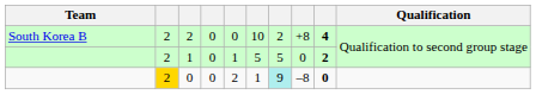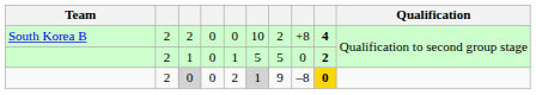row 4 | column 2: gold background -> no background
row 4 | column 3: no background -> lightgrey background
row 4 | column 6: no background -> lightgrey background
row 4 | column 7: paleturquoise background -> no background
row 4 | column 9: no background -> gold background
